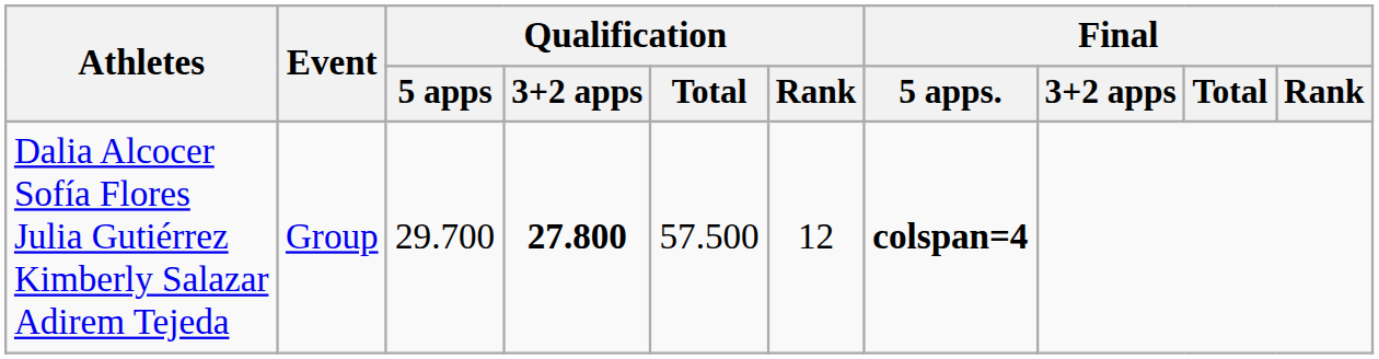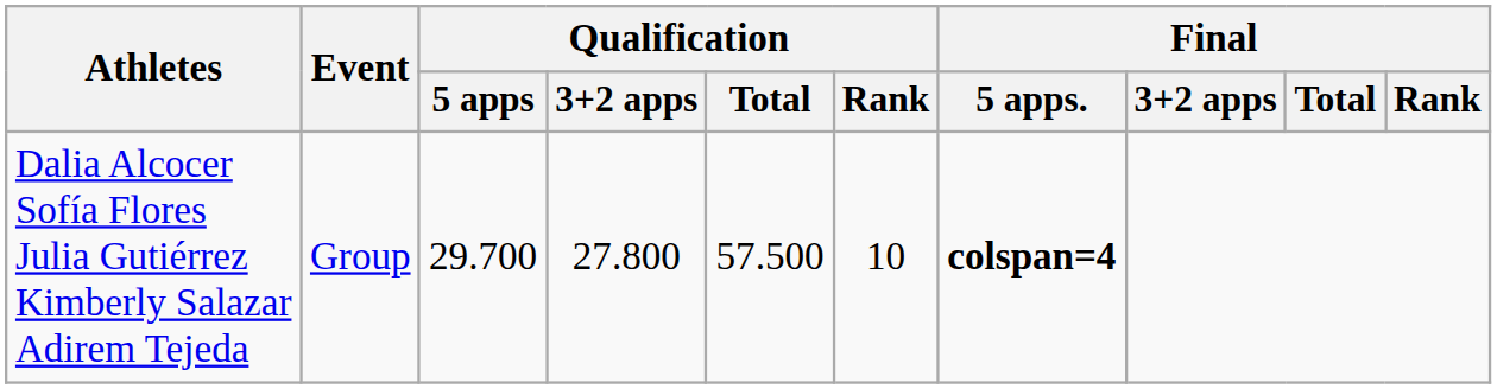row 3 | Qualification / 3+2 apps: bold -> normal
row 3 | Qualification / Rank: 12 -> 10
